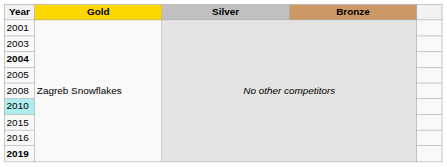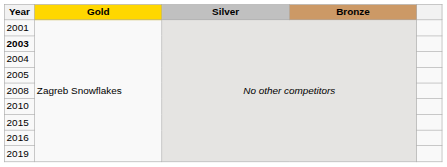2003 | Year: normal -> bold
2004 | Year: bold -> normal
2010 | Year: paleturquoise background -> no background
2019 | Year: bold -> normal
